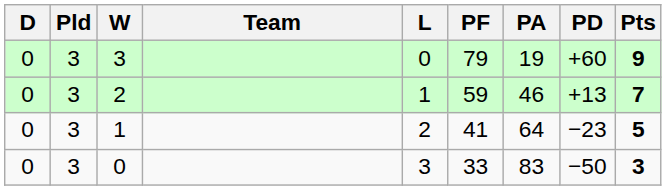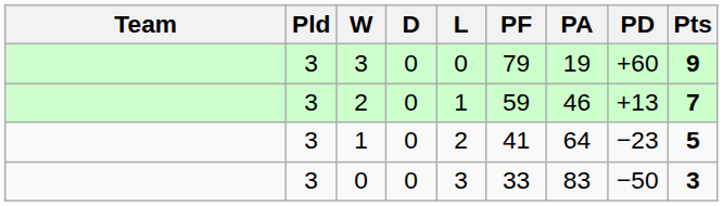columns swapped: Team <-> D
